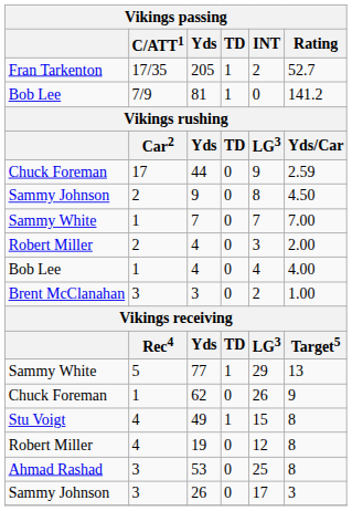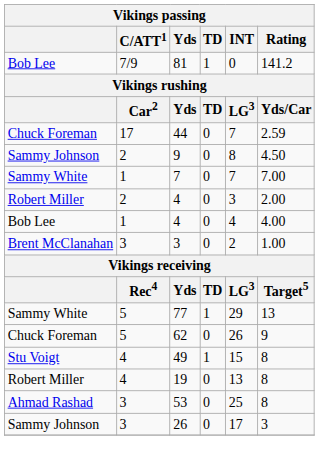- row: Fran Tarkenton | 17/35 | 205 | 1 | 2 | 52.7
44 | INT: 9 -> 7
62 | C/ATT1: 1 -> 5
19 | INT: 12 -> 13
